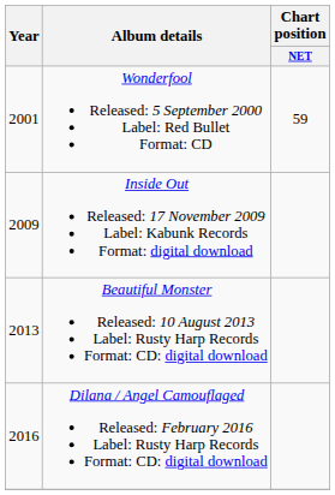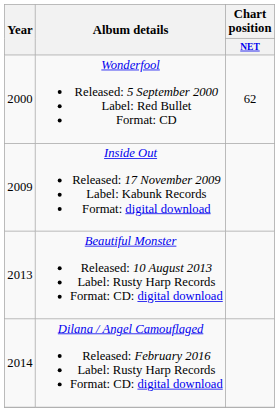row 3 | Year: 2001 -> 2000
row 3 | Chart position / NET: 59 -> 62
row 6 | Year: 2016 -> 2014
